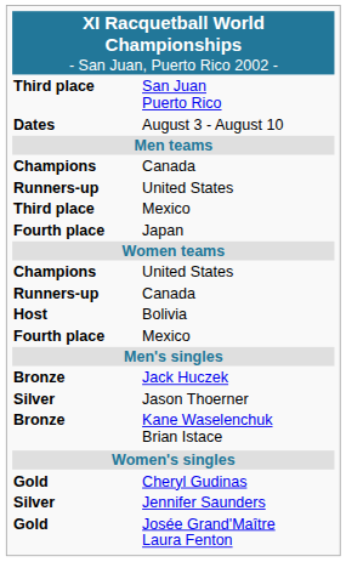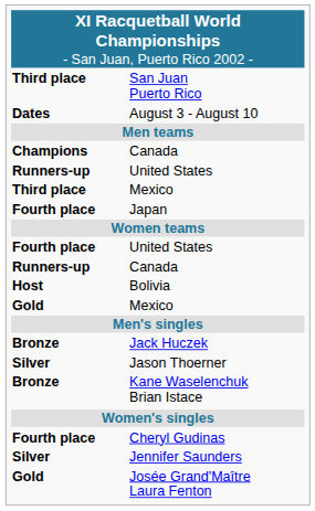row 10 | column 1: Champions -> Fourth place
row 13 | column 1: Fourth place -> Gold
row 19 | column 1: Gold -> Fourth place
